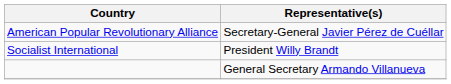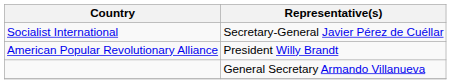row 2 | Country: American Popular Revolutionary Alliance -> Socialist International
row 3 | Country: Socialist International -> American Popular Revolutionary Alliance
